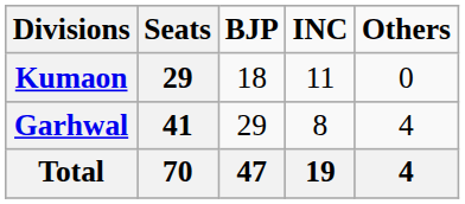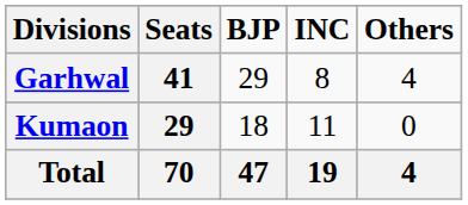rows swapped: Garhwal <-> Kumaon
